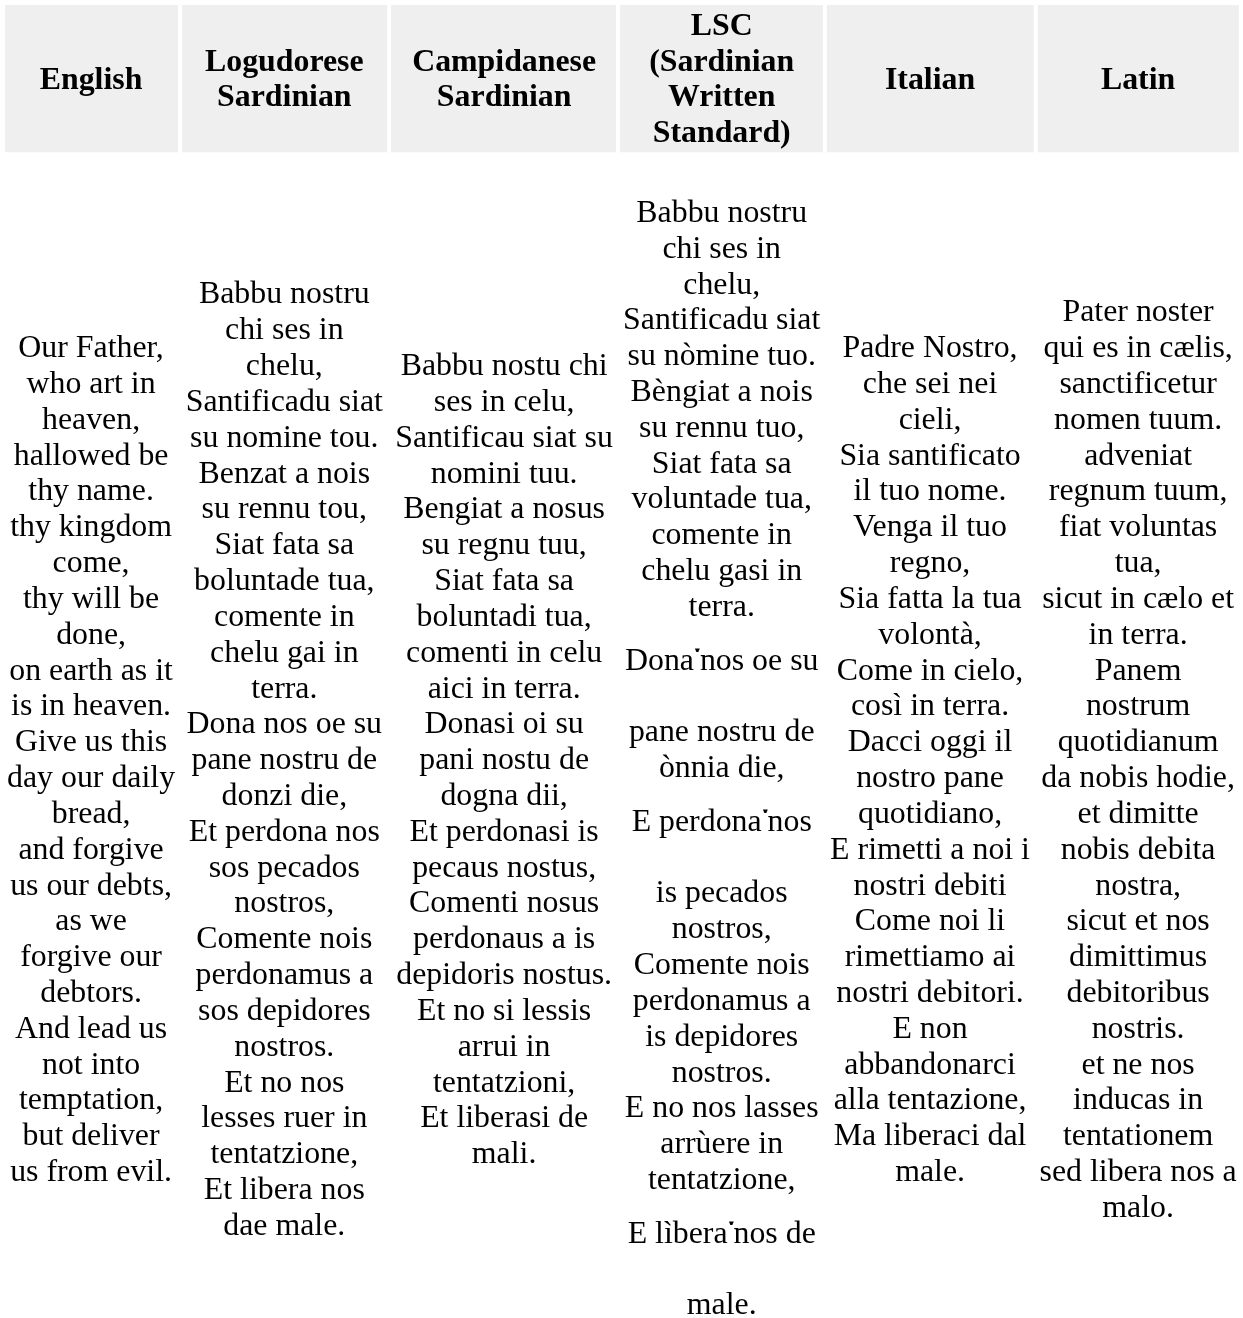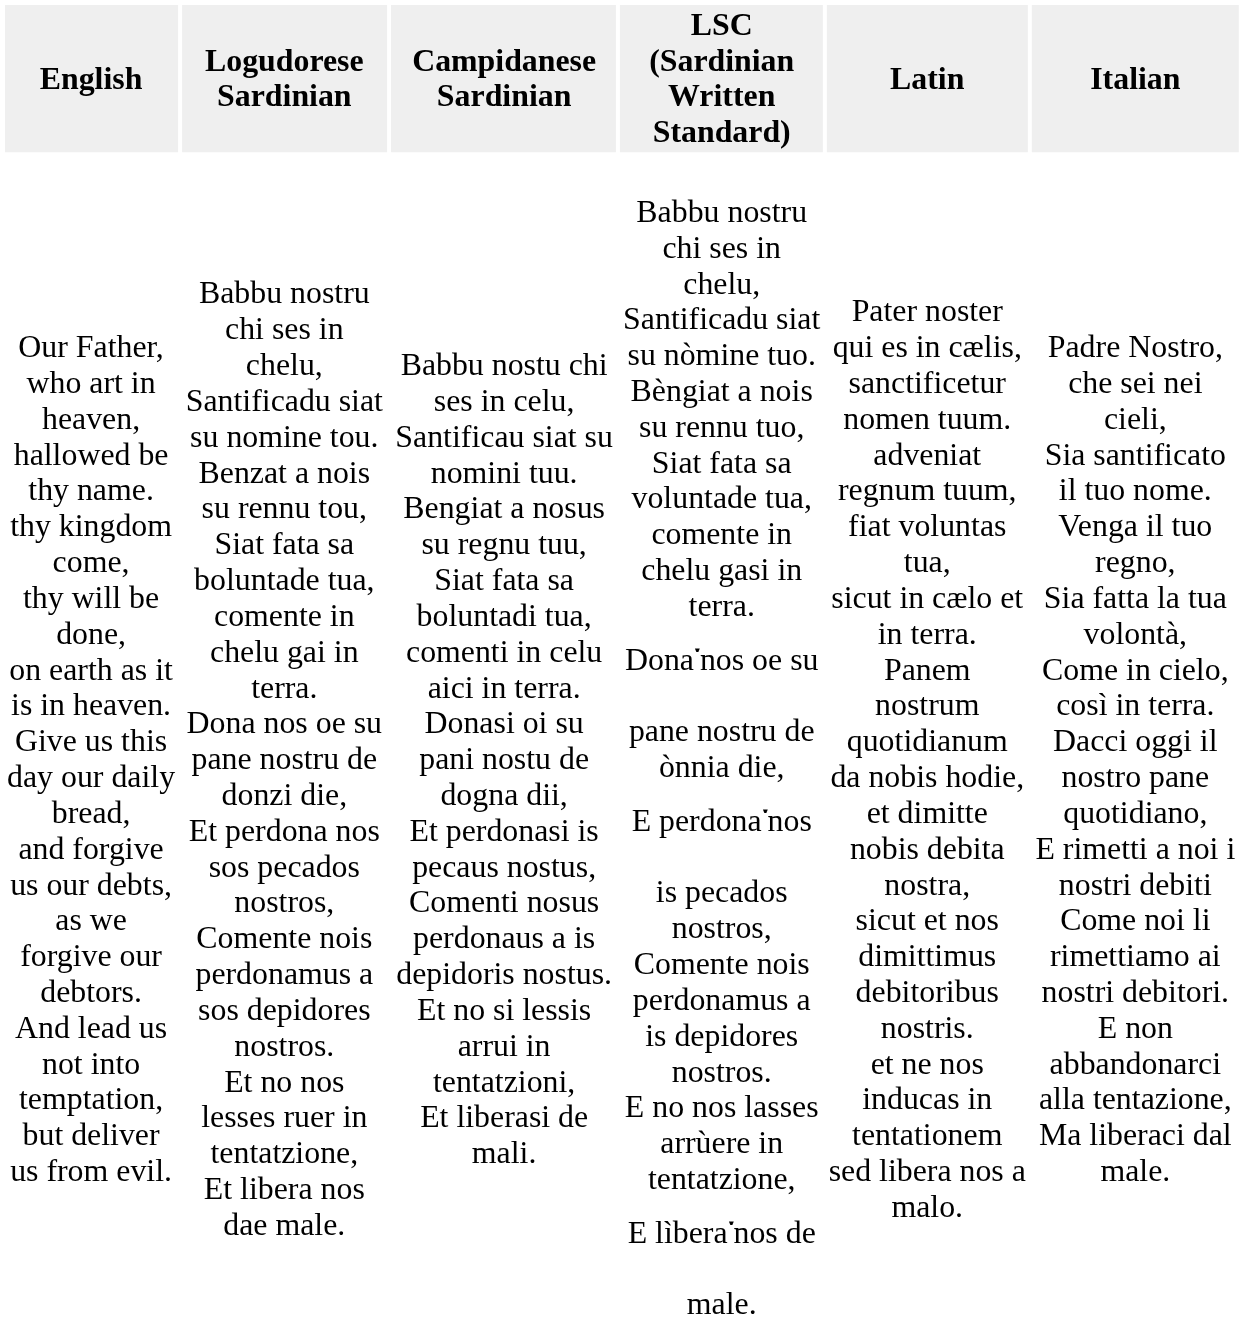columns swapped: Latin <-> Italian
